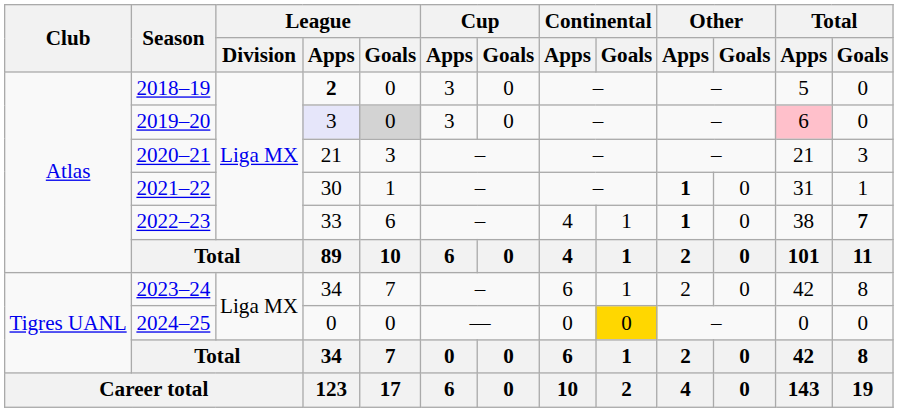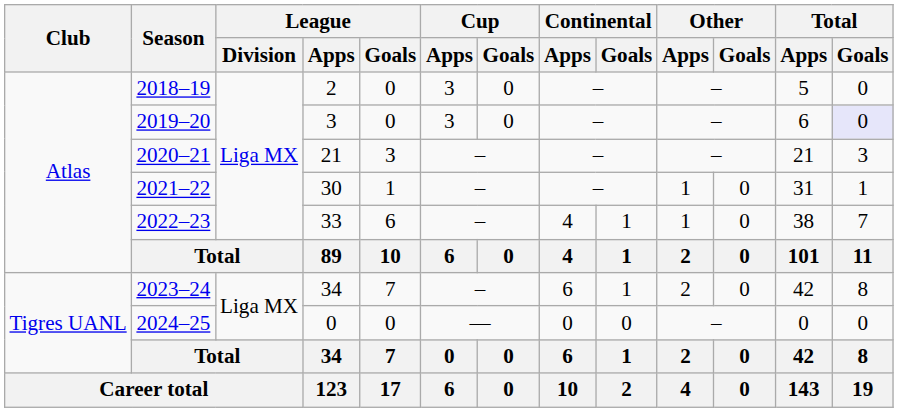2018–19 | League / Apps: bold -> normal
2019–20 | League / Apps: lavender background -> no background
2019–20 | League / Goals: lightgrey background -> no background
2019–20 | Total / Apps: pink background -> no background
2019–20 | Total / Goals: no background -> lavender background
2021–22 | Other / Apps: bold -> normal
2022–23 | Other / Apps: bold -> normal
2022–23 | Total / Goals: bold -> normal
2024–25 | Continental / Goals: gold background -> no background
